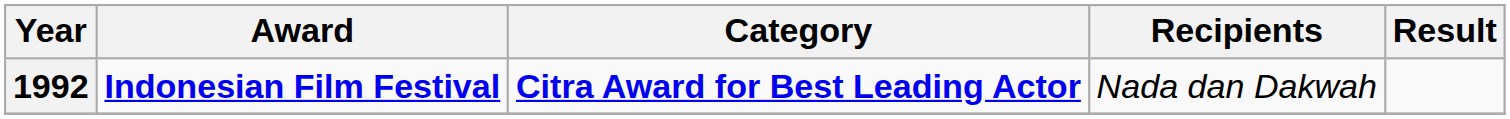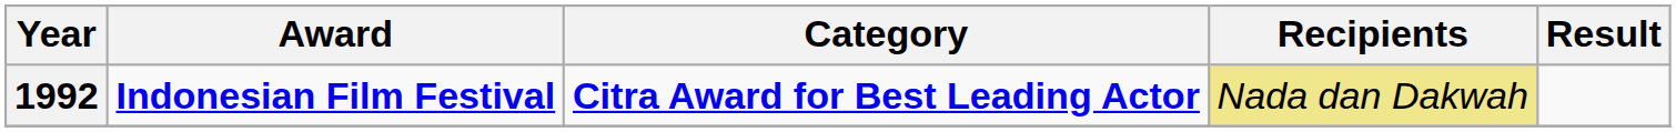1992 | Recipients: no background -> khaki background
